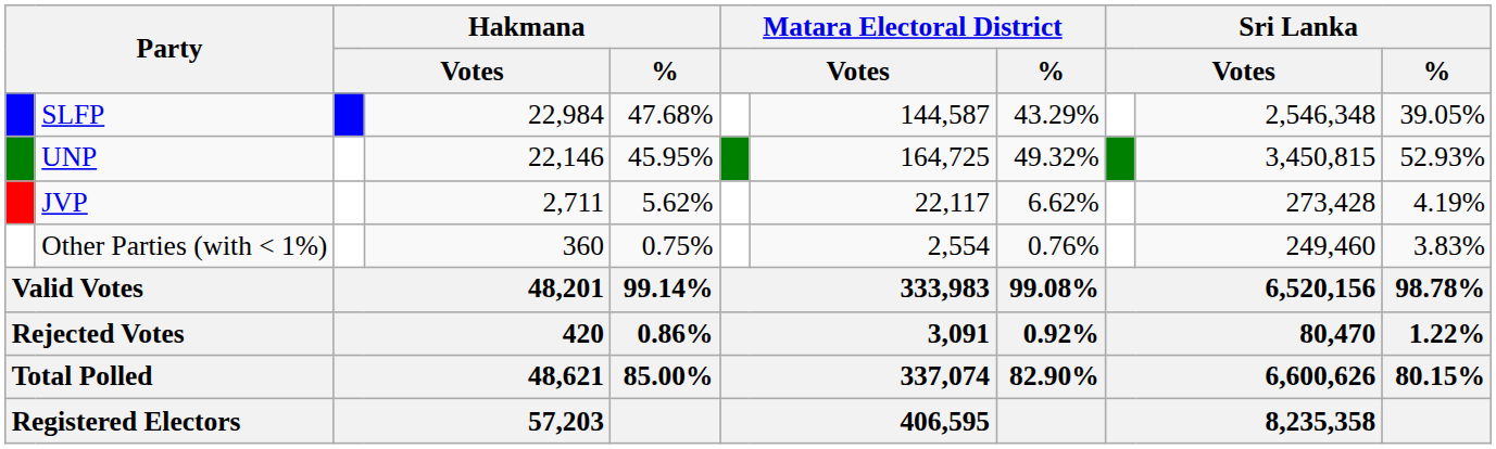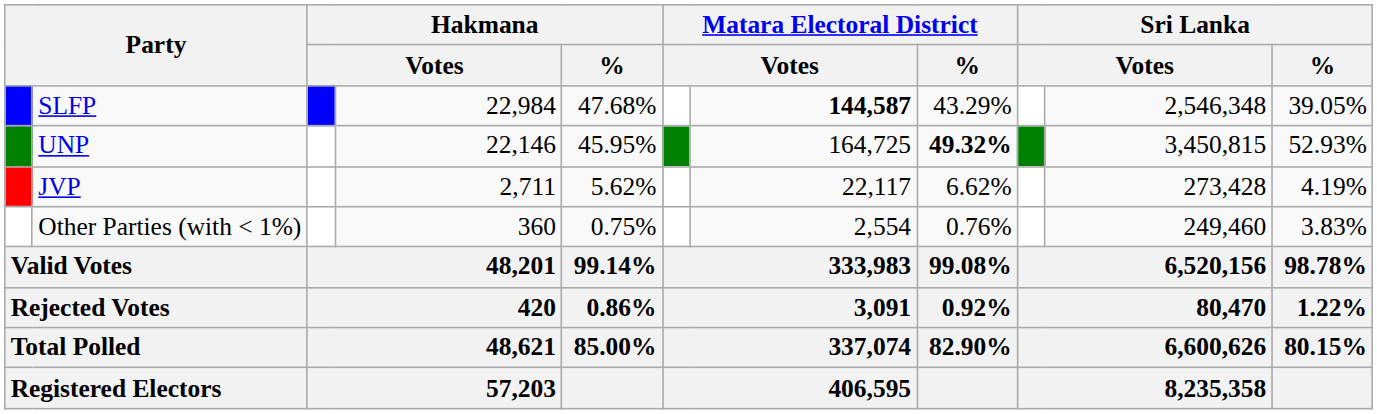SLFP | column 7: normal -> bold
UNP | Matara Electoral District / %: normal -> bold
